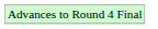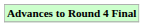row 1 | column 1: normal -> bold
